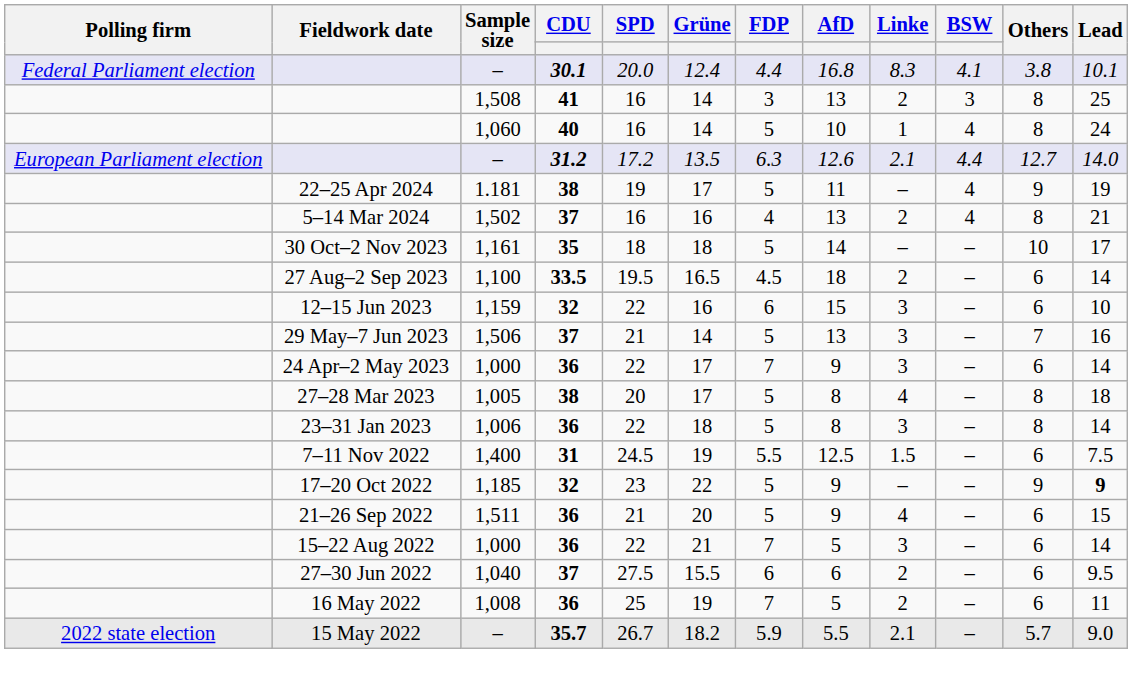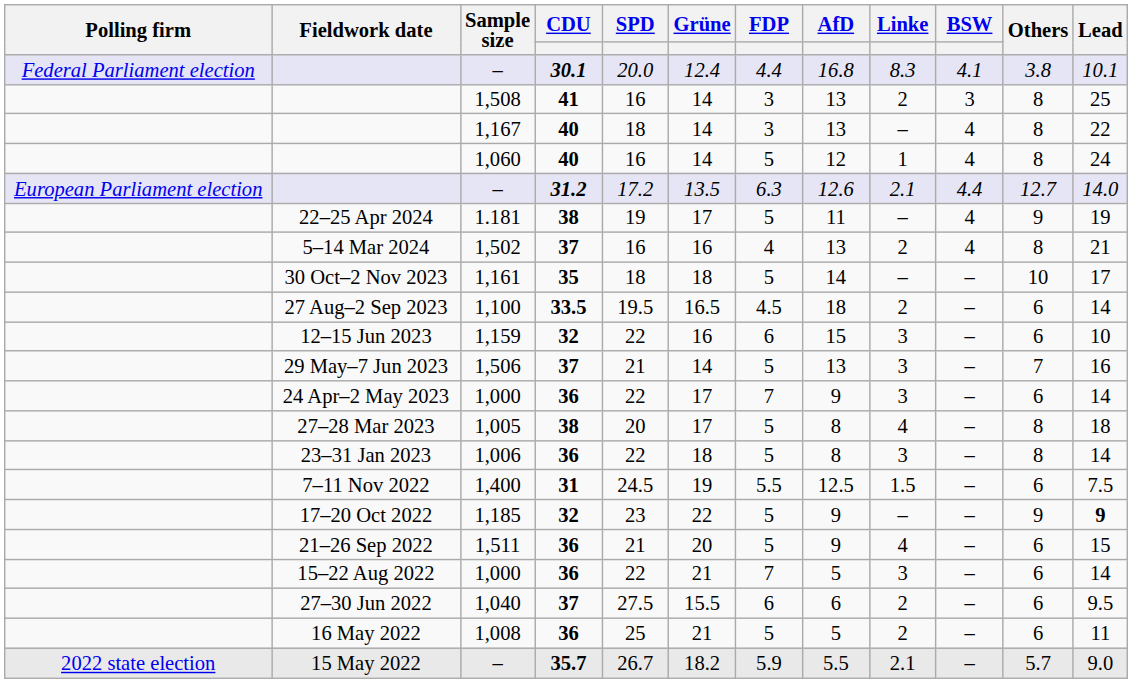+ row: 1,167 | 40 | 18 | 14 | 3 | 13 | – | 4 | 8 | 22
1,060 | AfD: 10 -> 12
1,008 | Grüne: 19 -> 21
1,008 | FDP: 7 -> 5
